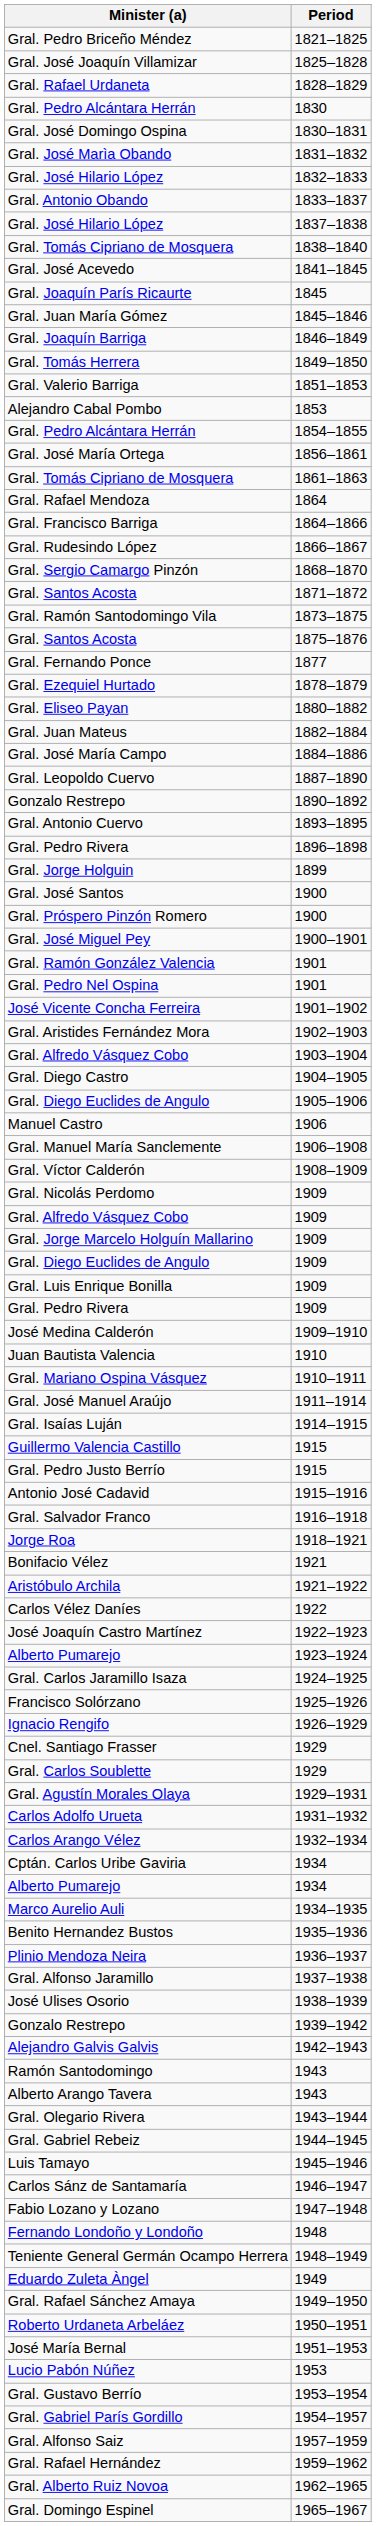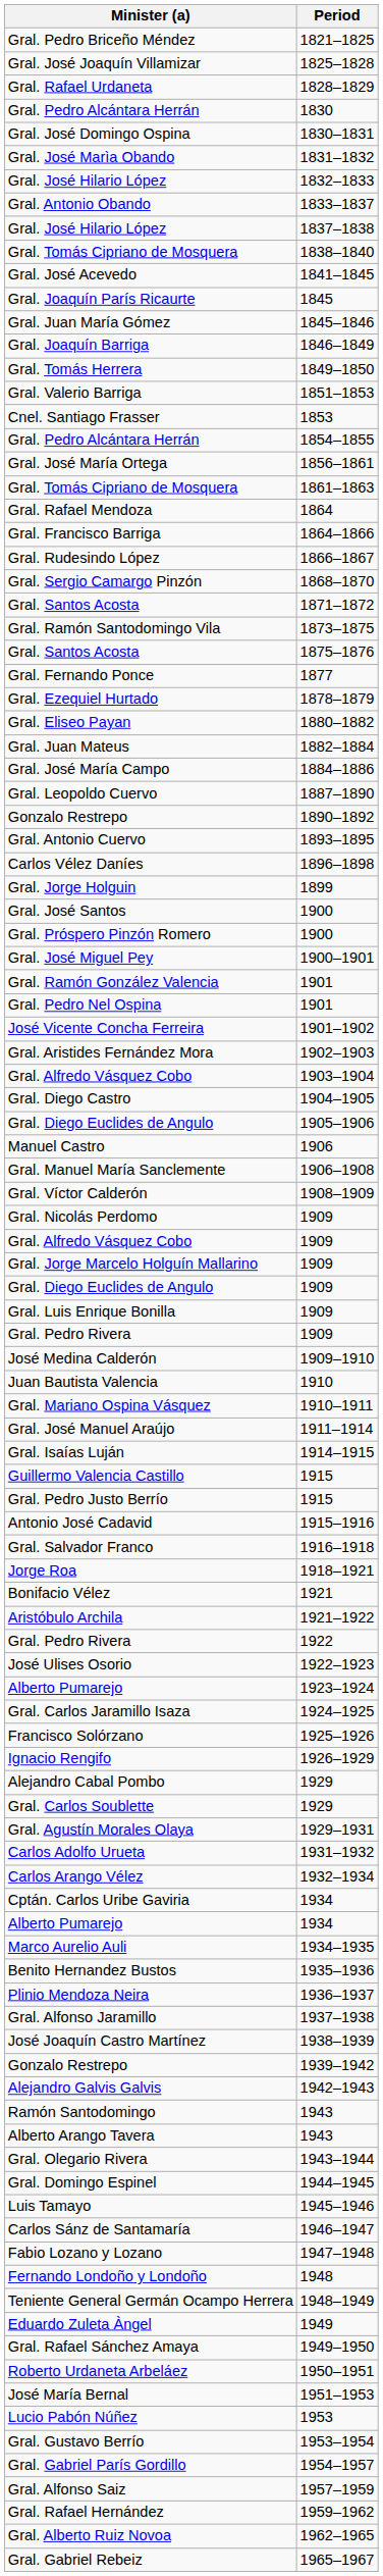row 18 | Minister (a): Alejandro Cabal Pombo -> Cnel. Santiago Frasser
row 37 | Minister (a): Gral. Pedro Rivera -> Carlos Vélez Daníes
row 70 | Minister (a): Carlos Vélez Daníes -> Gral. Pedro Rivera
row 71 | Minister (a): José Joaquín Castro Martínez -> José Ulises Osorio
row 76 | Minister (a): Cnel. Santiago Frasser -> Alejandro Cabal Pombo
row 87 | Minister (a): José Ulises Osorio -> José Joaquín Castro Martínez
row 93 | Minister (a): Gral. Gabriel Rebeiz -> Gral. Domingo Espinel
row 109 | Minister (a): Gral. Domingo Espinel -> Gral. Gabriel Rebeiz
